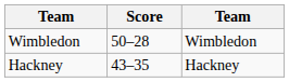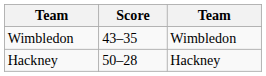row 2 | Score: 50–28 -> 43–35
row 3 | Score: 43–35 -> 50–28
